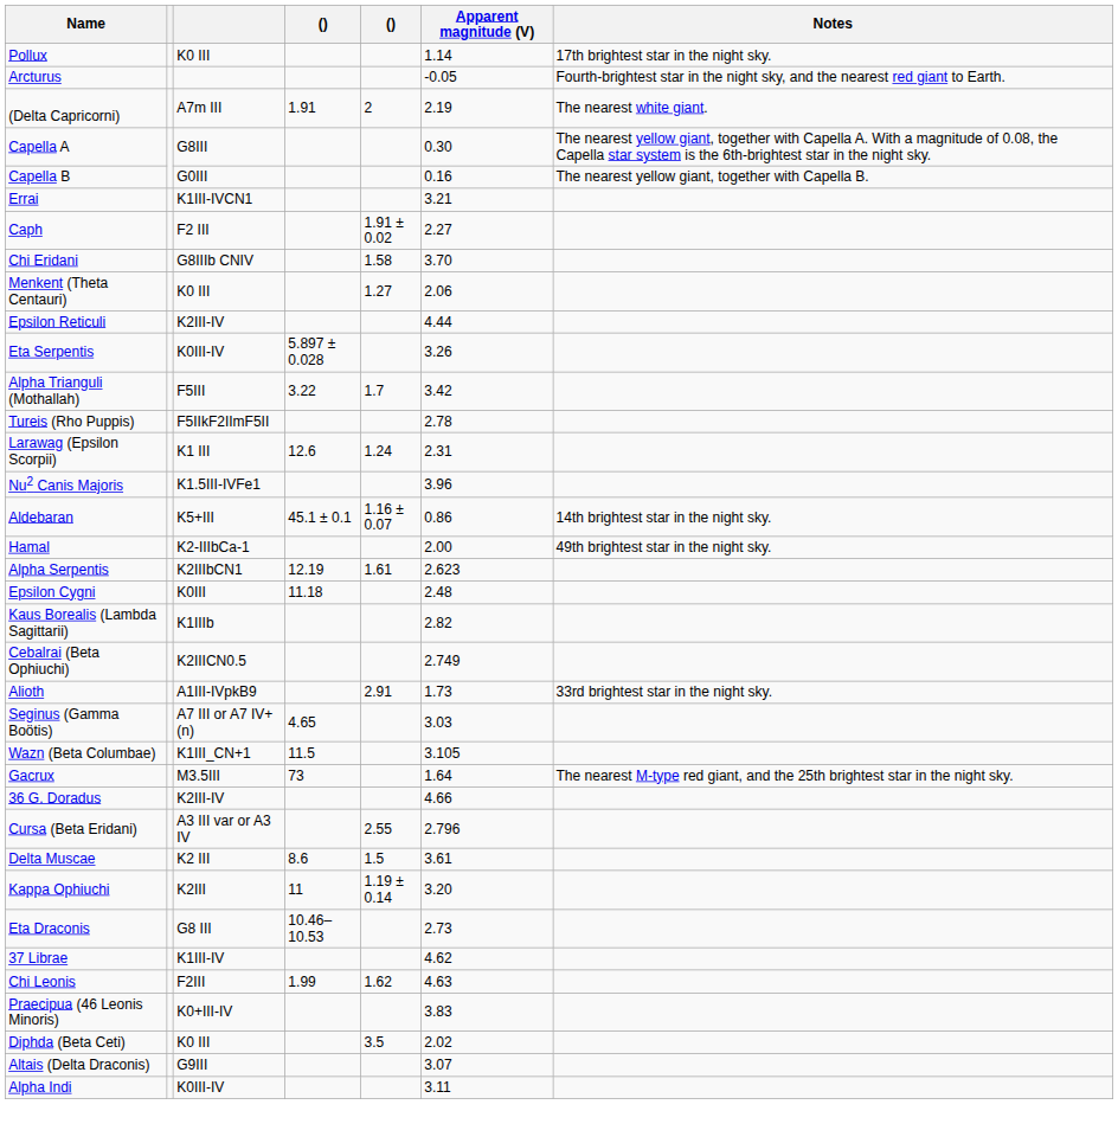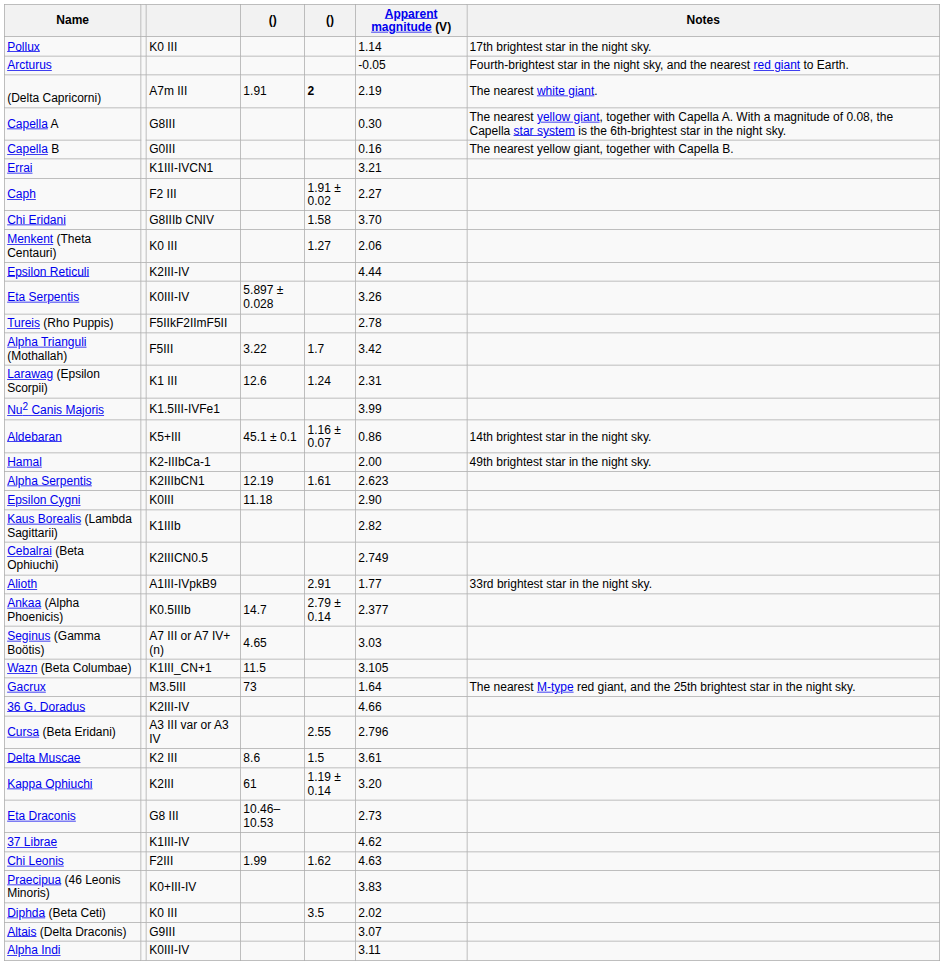(Delta Capricorni) | column 5: normal -> bold
rows swapped: Alpha Trianguli (Mothallah) <-> Tureis (Rho Puppis)
Nu2 Canis Majoris | Apparent magnitude (V): 3.96 -> 3.99
Epsilon Cygni | Apparent magnitude (V): 2.48 -> 2.90
Alioth | Apparent magnitude (V): 1.73 -> 1.77
+ row: Ankaa (Alpha Phoenicis) | K0.5IIIb | 14.7 | 2.79 ± 0.14 | 2.377
Kappa Ophiuchi | column 4: 11 -> 61
